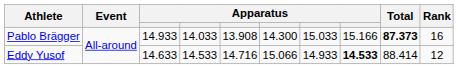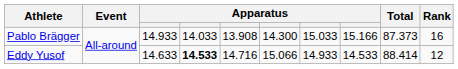row 3 | Total: bold -> normal
row 4 | column 4: normal -> bold
row 4 | column 8: bold -> normal
